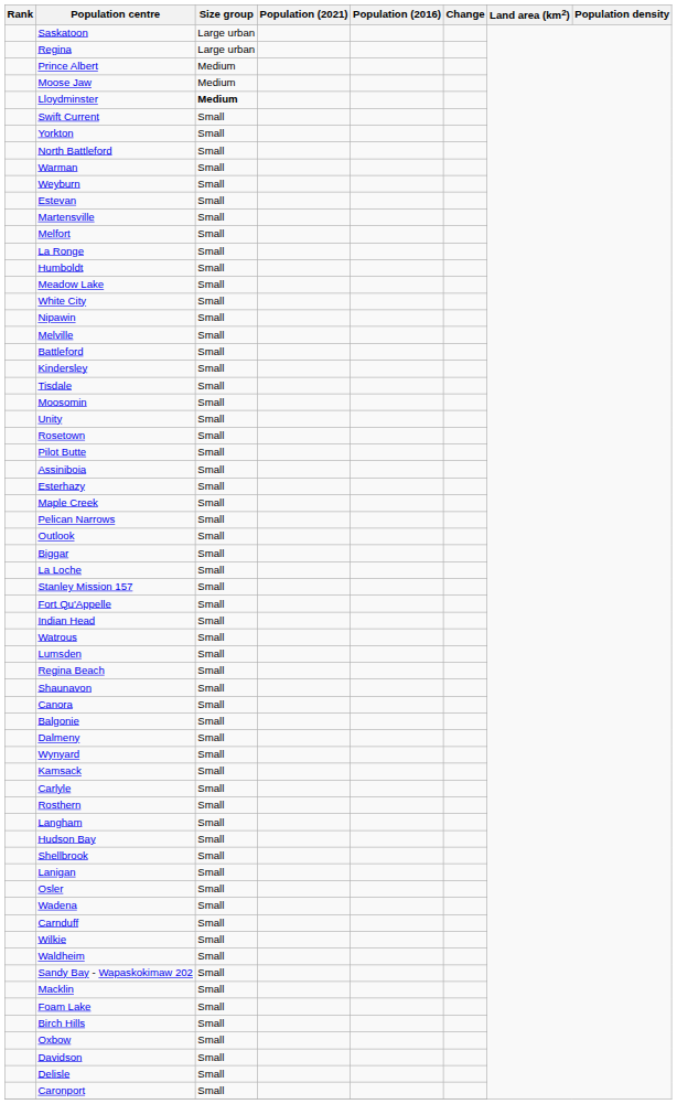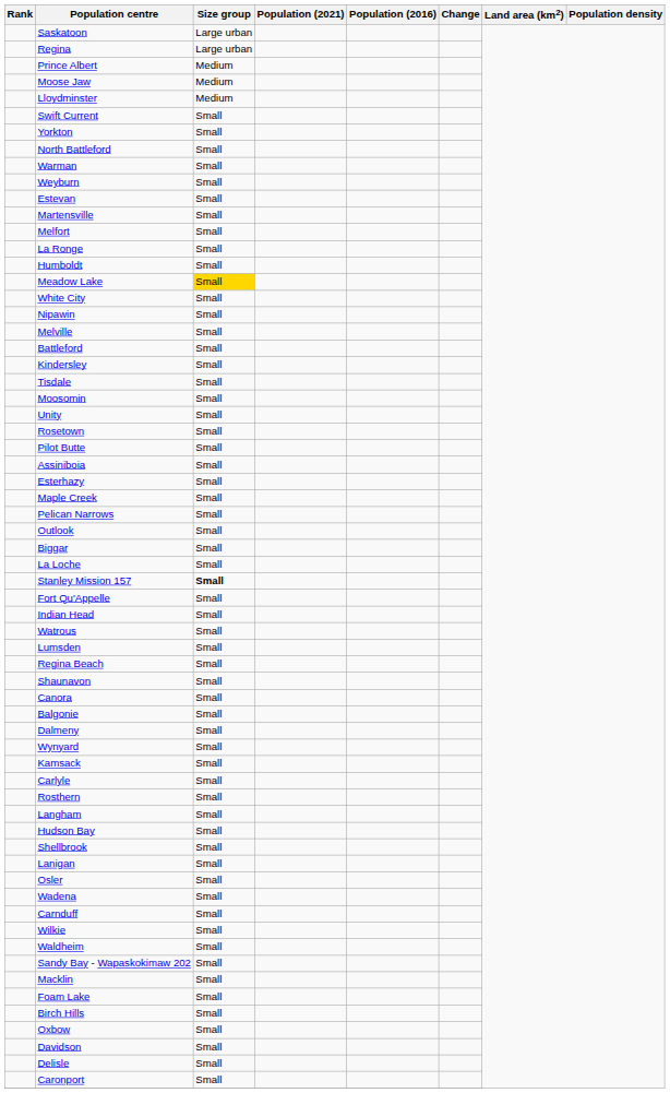Lloydminster | Size group: bold -> normal
Meadow Lake | Size group: no background -> gold background
Stanley Mission 157 | Size group: normal -> bold
